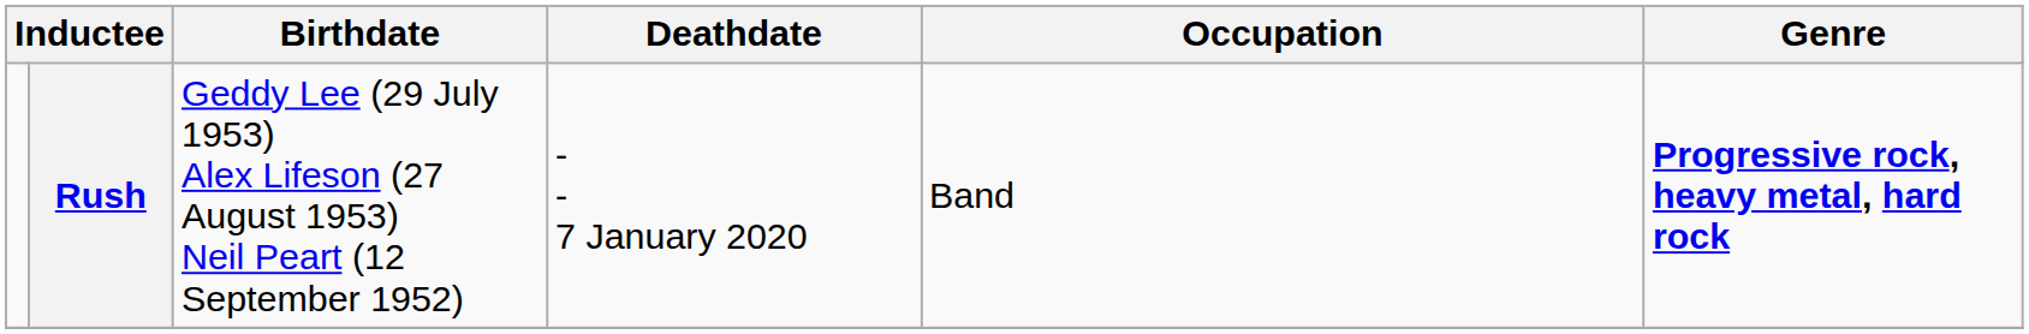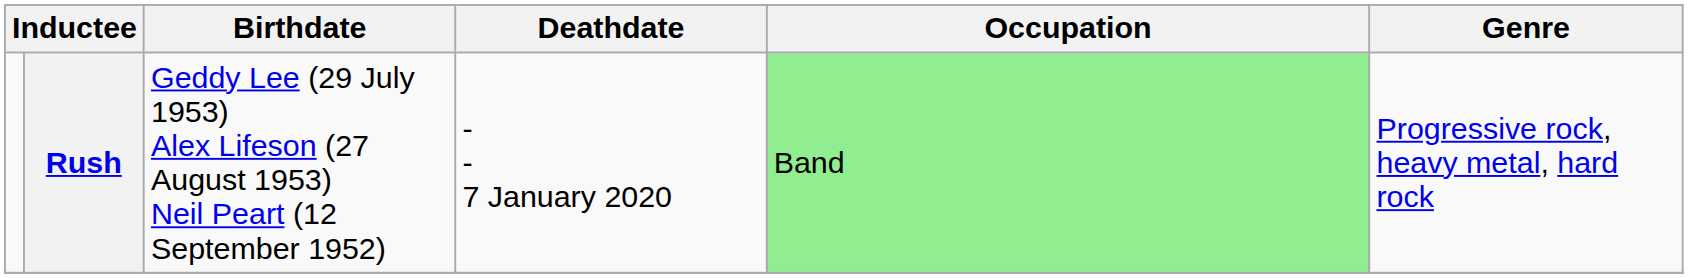Rush | Occupation: no background -> lightgreen background
Rush | Genre: bold -> normal
